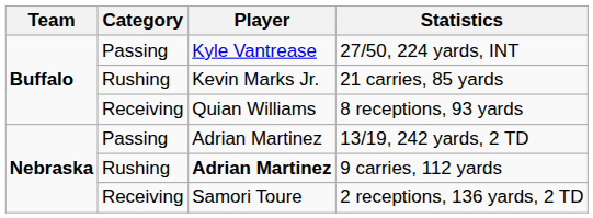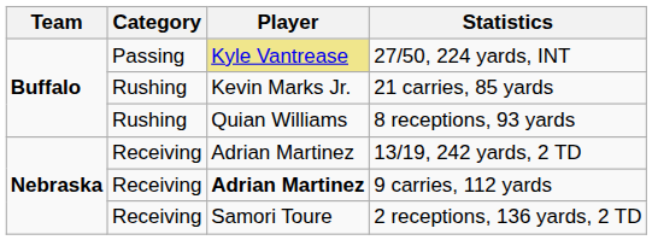27/50, 224 yards, INT | Player: no background -> khaki background
8 receptions, 93 yards | Category: Receiving -> Rushing
13/19, 242 yards, 2 TD | Category: Passing -> Receiving
9 carries, 112 yards | Category: Rushing -> Receiving
